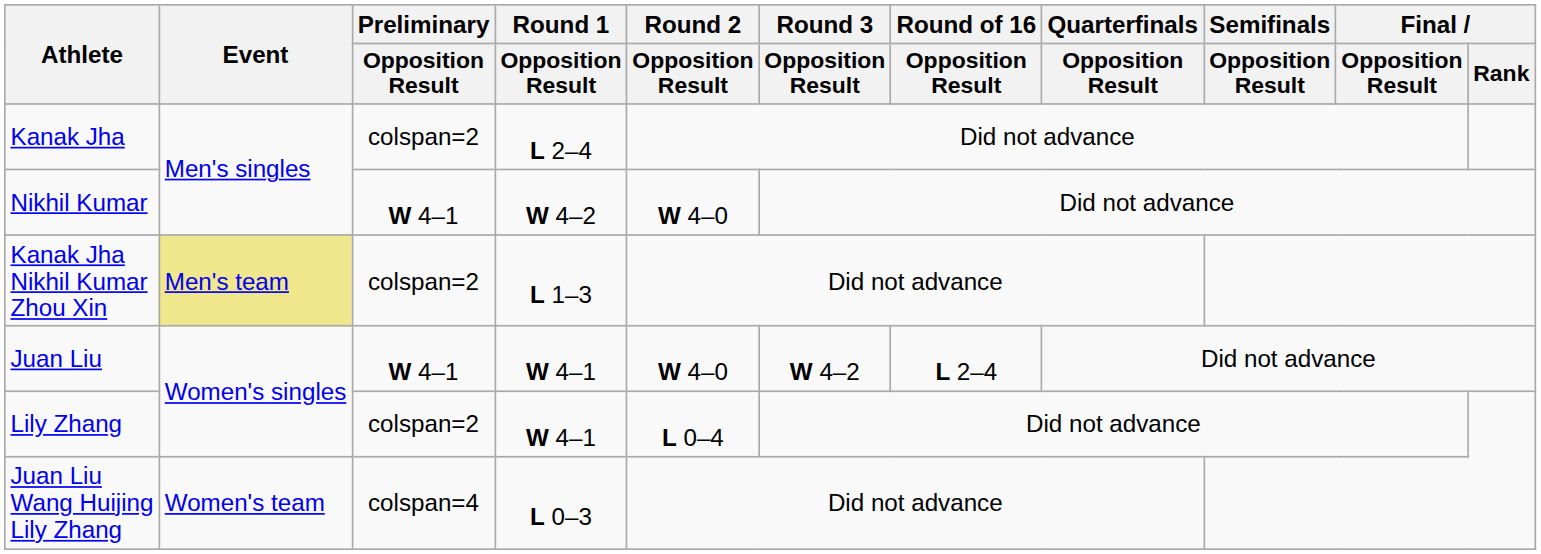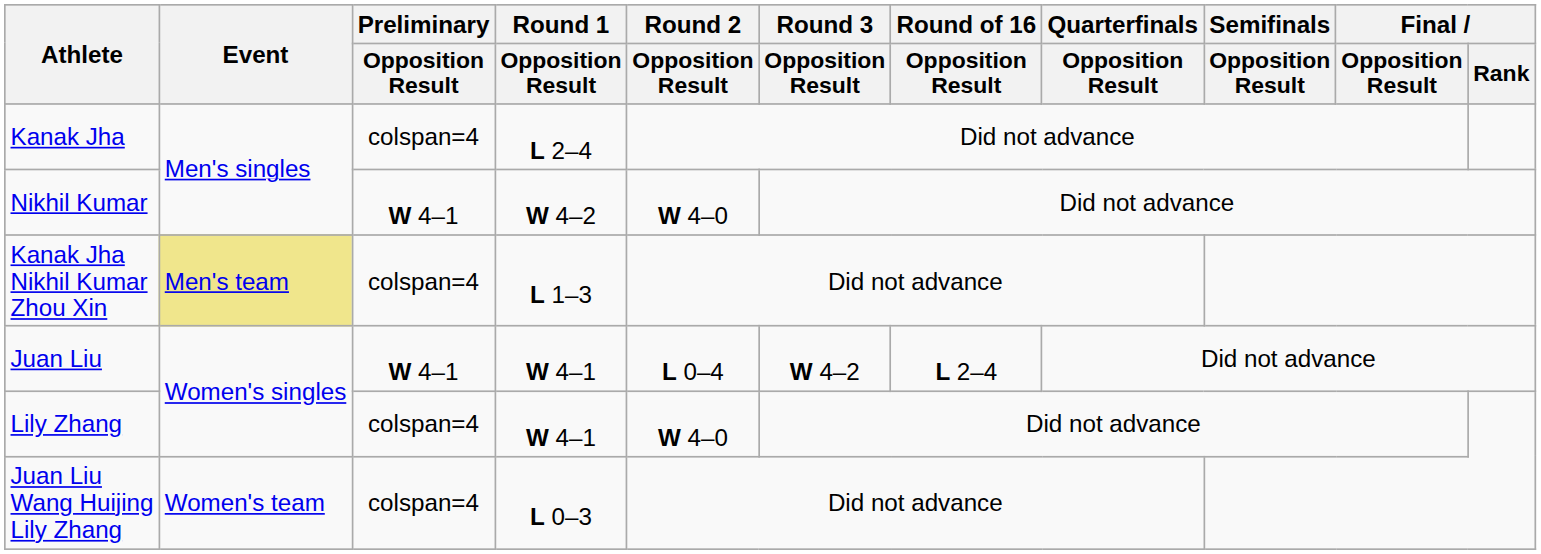Kanak Jha | Preliminary / Opposition Result: colspan=2 -> colspan=4
Kanak Jha Nikhil Kumar Zhou Xin | Preliminary / Opposition Result: colspan=2 -> colspan=4
Juan Liu | Round 2 / Opposition Result: W 4–0 -> L 0–4
Lily Zhang | Preliminary / Opposition Result: colspan=2 -> colspan=4
Lily Zhang | Round 2 / Opposition Result: L 0–4 -> W 4–0
